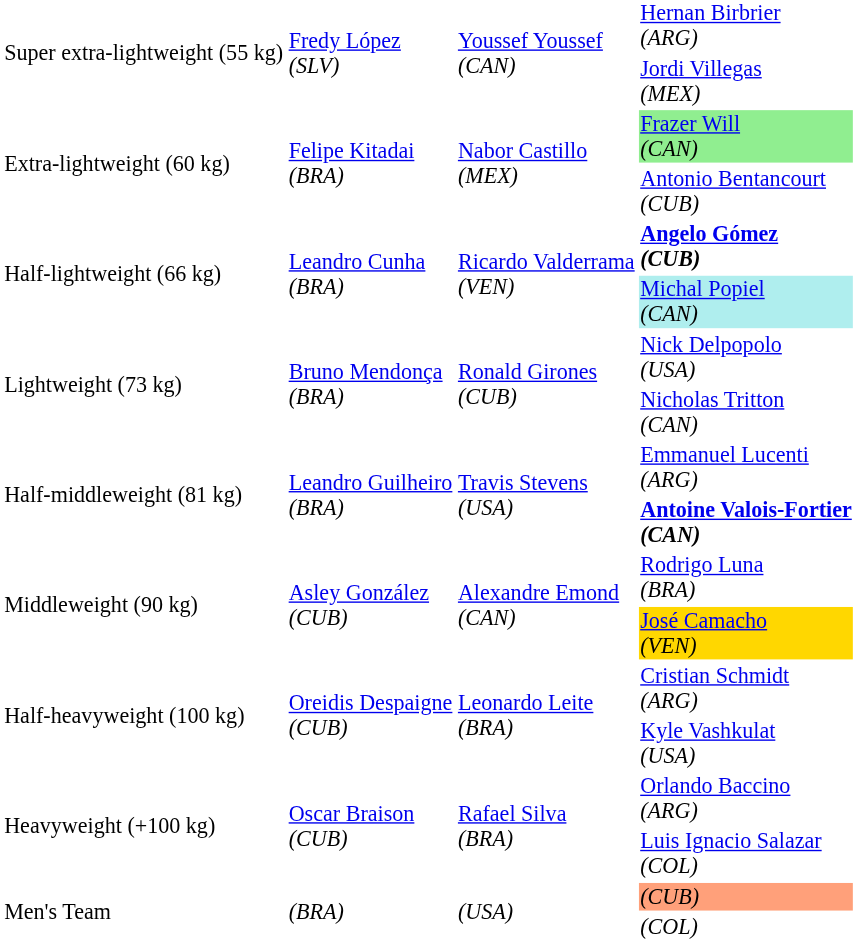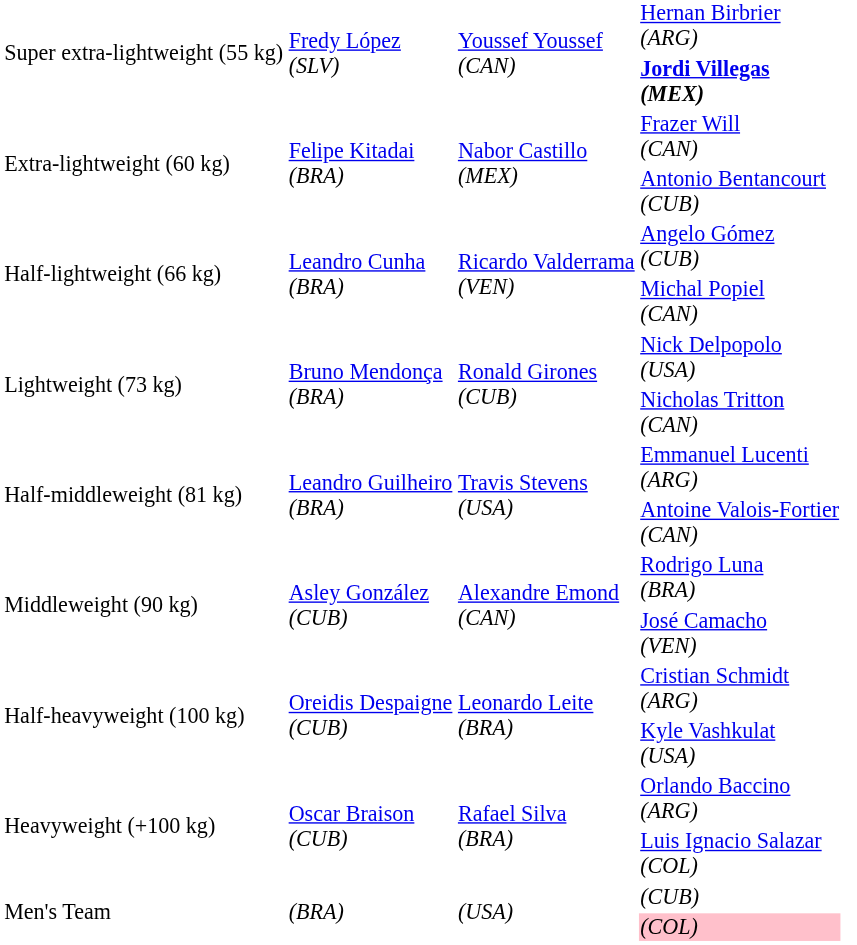Jordi Villegas (MEX) | column 4: normal -> bold
Frazer Will (CAN) | column 4: lightgreen background -> no background
Angelo Gómez (CUB) | column 4: bold -> normal
Michal Popiel (CAN) | column 4: paleturquoise background -> no background
Antoine Valois-Fortier (CAN) | column 4: bold -> normal
José Camacho (VEN) | column 4: gold background -> no background
(CUB) | column 4: lightsalmon background -> no background
(COL) | column 4: no background -> pink background
